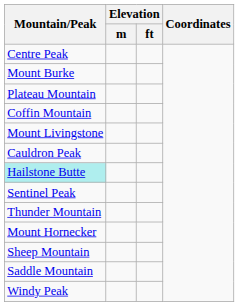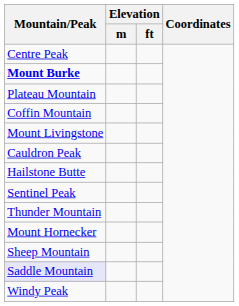Mount Burke | Mountain/Peak: normal -> bold
Hailstone Butte | Mountain/Peak: paleturquoise background -> no background
Saddle Mountain | Mountain/Peak: no background -> lavender background
